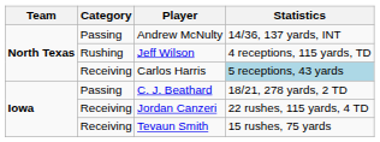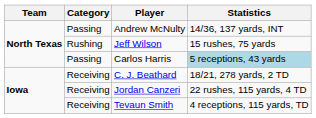Jeff Wilson | Statistics: 4 receptions, 115 yards, TD -> 15 rushes, 75 yards
Carlos Harris | Category: Receiving -> Passing
C. J. Beathard | Category: Passing -> Receiving
Tevaun Smith | Statistics: 15 rushes, 75 yards -> 4 receptions, 115 yards, TD
